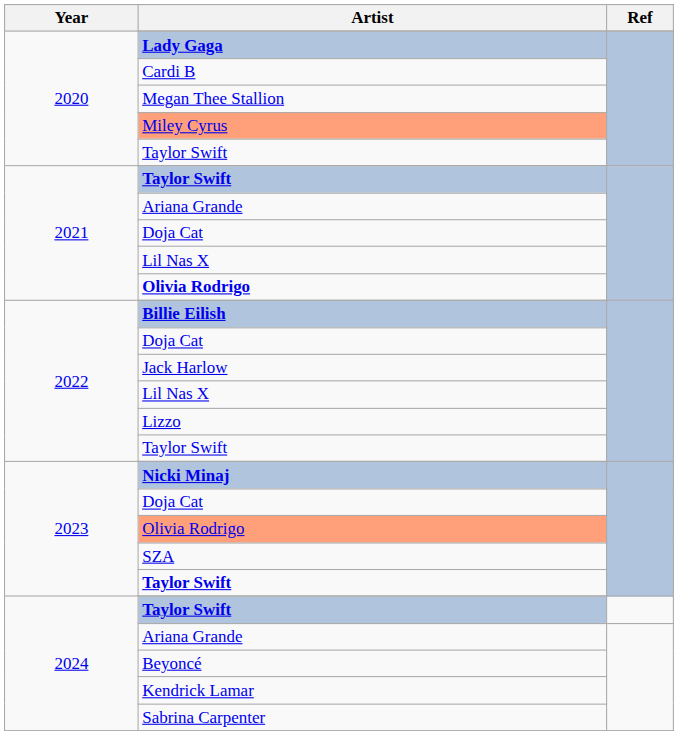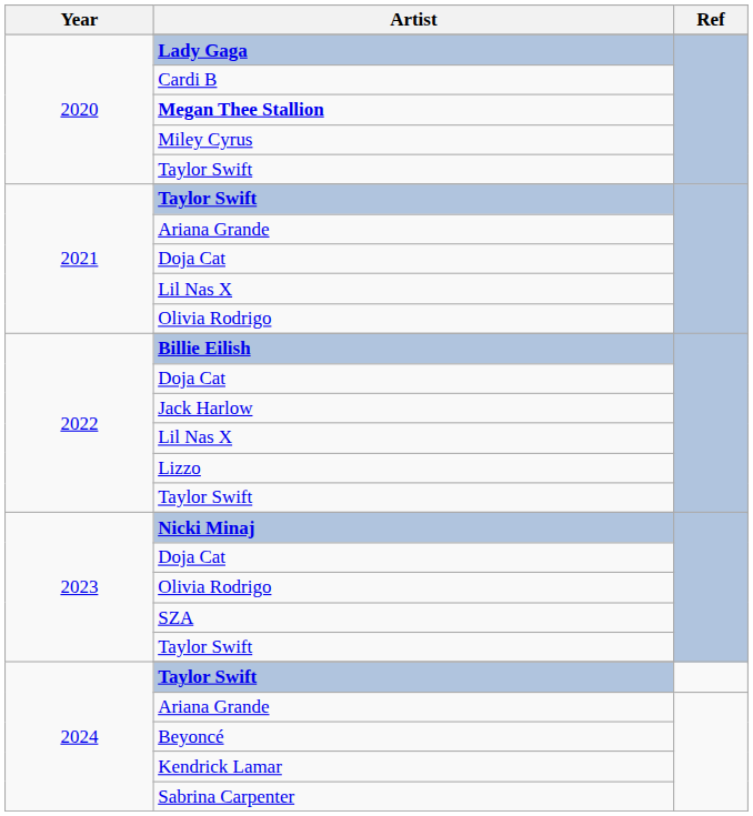Megan Thee Stallion | Artist: normal -> bold
Miley Cyrus | Artist: lightsalmon background -> no background
2021 / Olivia Rodrigo | Artist: bold -> normal
2023 / Olivia Rodrigo | Artist: lightsalmon background -> no background
2023 / Taylor Swift | Artist: bold -> normal
